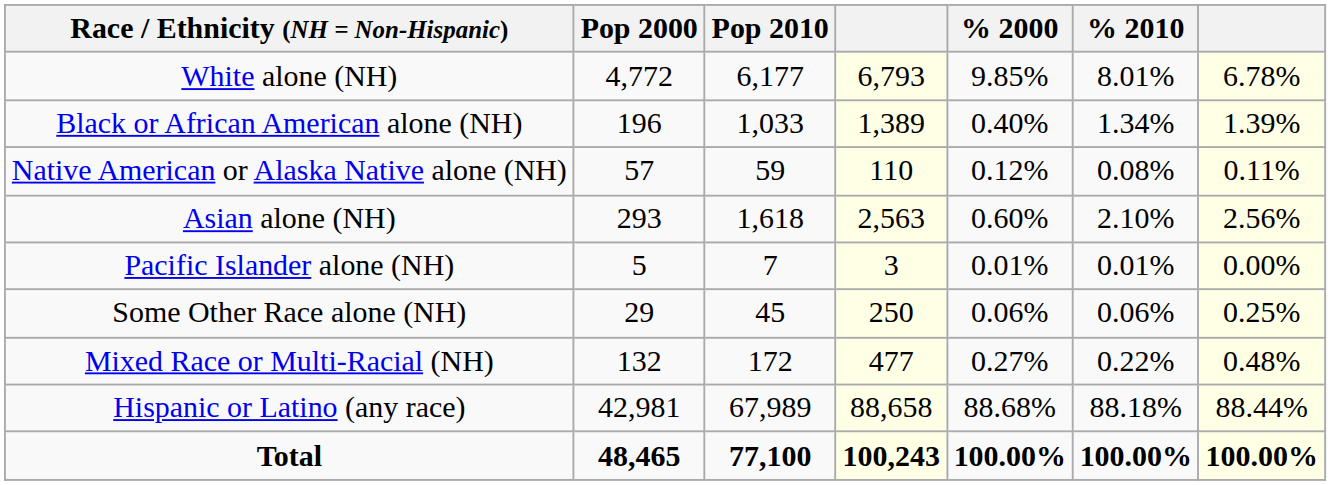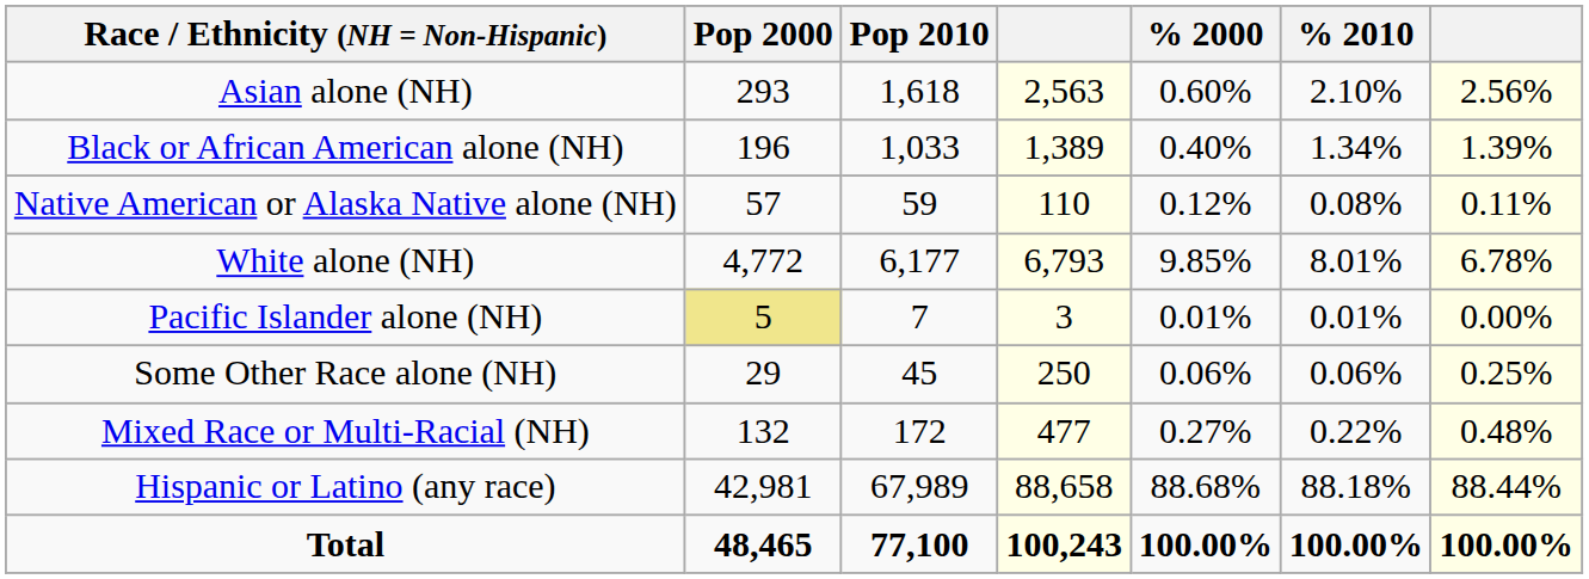rows swapped: White alone (NH) <-> Asian alone (NH)
Pacific Islander alone (NH) | Pop 2000: no background -> khaki background
